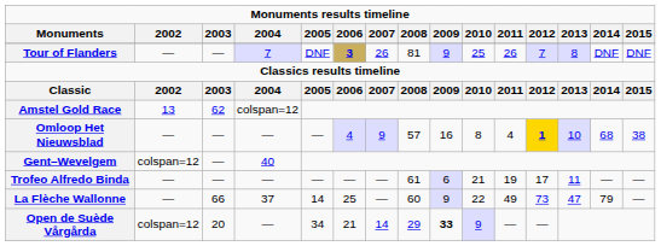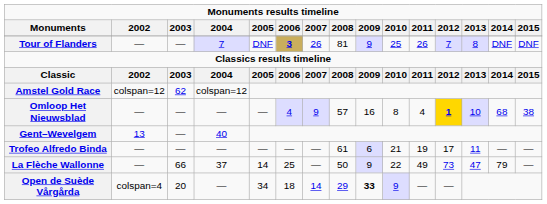Amstel Gold Race | 2002: 13 -> colspan=12
Gent–Wevelgem | 2002: colspan=12 -> 13
La Flèche Wallonne | 2008: 60 -> 50
Open de Suède Vårgårda | 2002: colspan=12 -> colspan=4
Open de Suède Vårgårda | 2006: 21 -> 18
